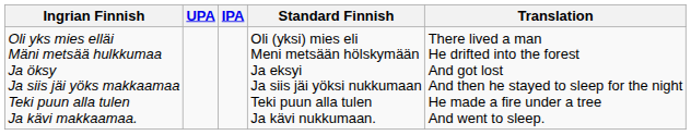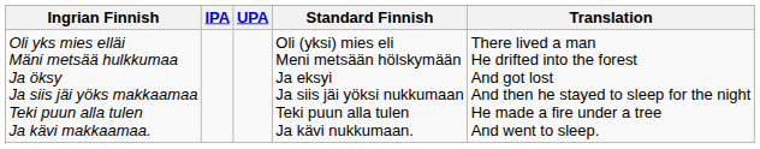columns swapped: IPA <-> UPA
